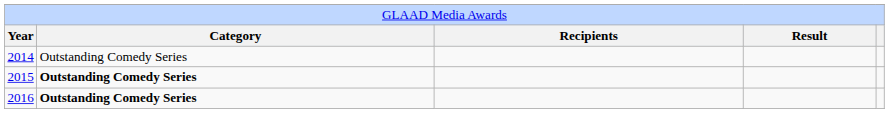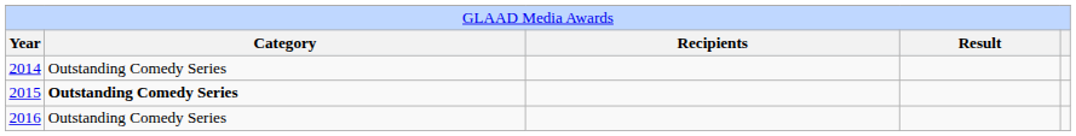2016 | column 2: bold -> normal
